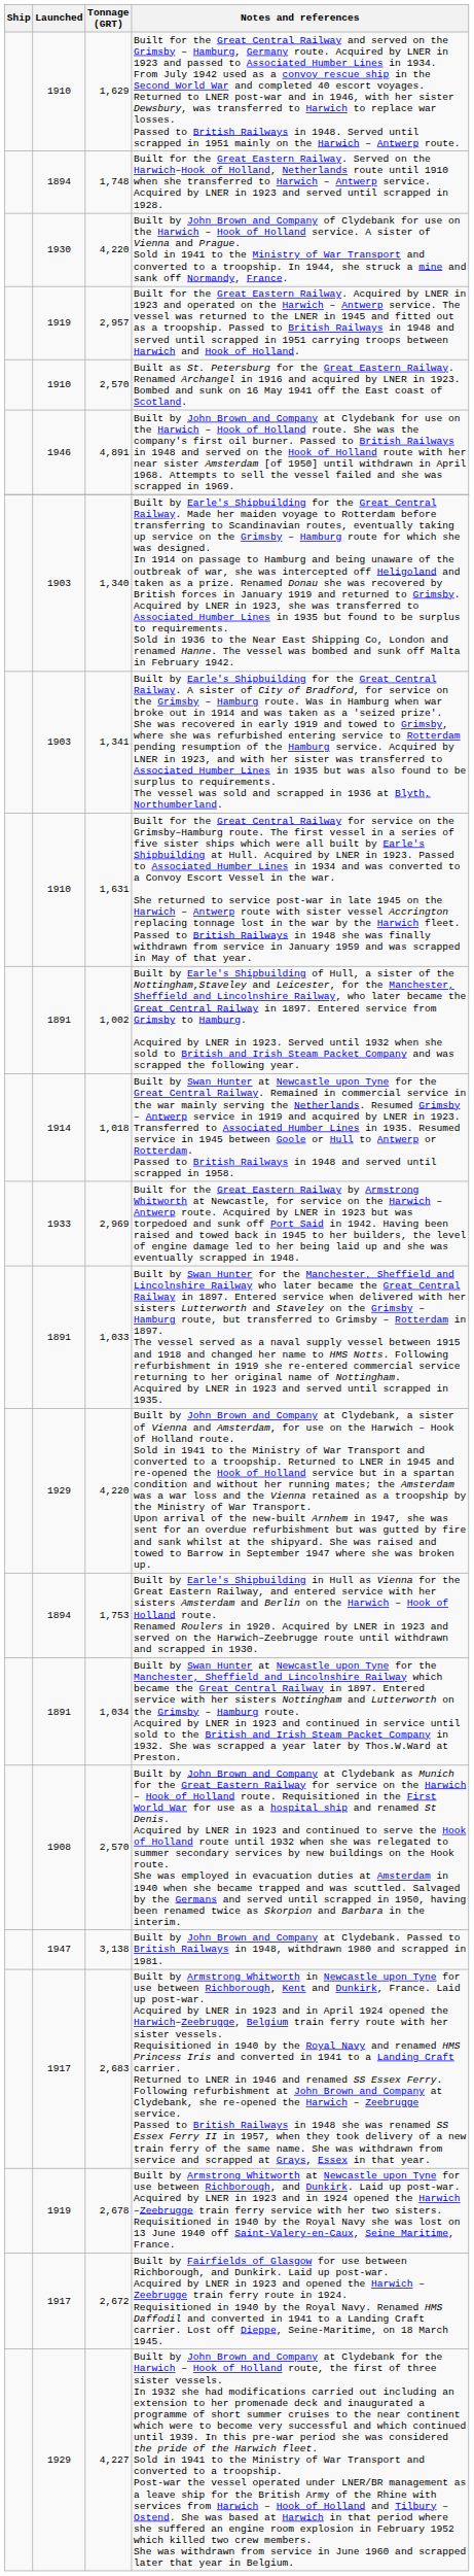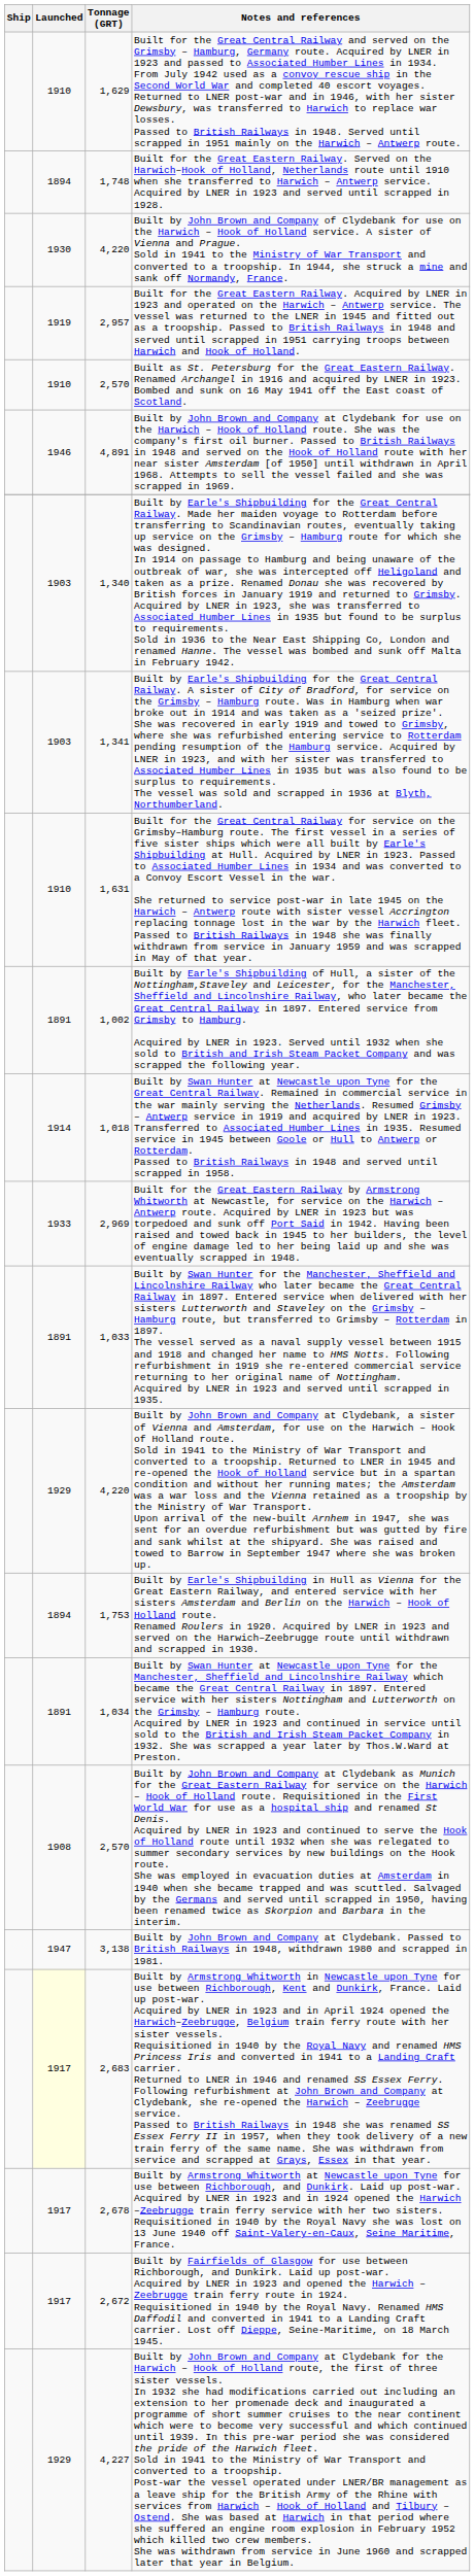row 20 | Launched: no background -> lightyellow background
row 21 | Launched: 1919 -> 1917
